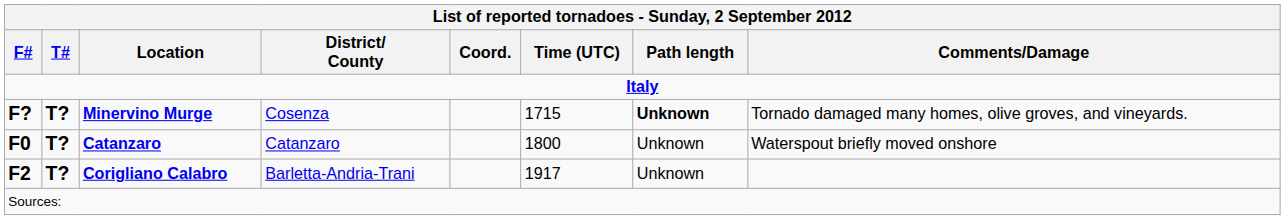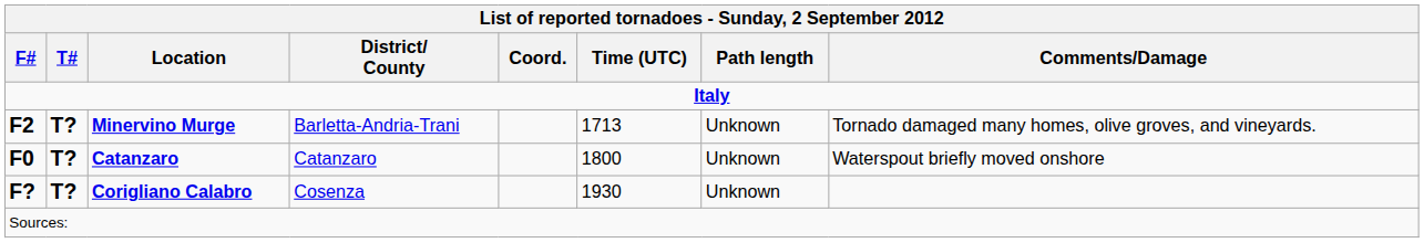Minervino Murge | F#: F? -> F2
Minervino Murge | District/ County: Cosenza -> Barletta-Andria-Trani
Minervino Murge | Time (UTC): 1715 -> 1713
Minervino Murge | Path length: bold -> normal
Corigliano Calabro | F#: F2 -> F?
Corigliano Calabro | District/ County: Barletta-Andria-Trani -> Cosenza
Corigliano Calabro | Time (UTC): 1917 -> 1930
